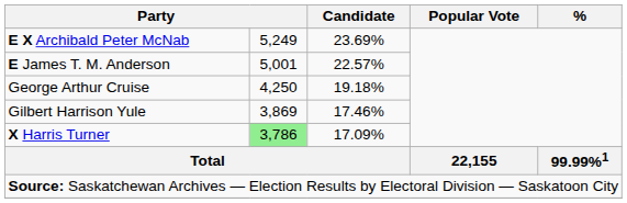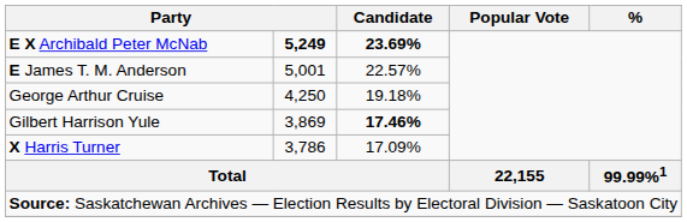E X Archibald Peter McNab | column 2: normal -> bold
E X Archibald Peter McNab | Candidate: normal -> bold
Gilbert Harrison Yule | Candidate: normal -> bold
X Harris Turner | column 2: lightgreen background -> no background
